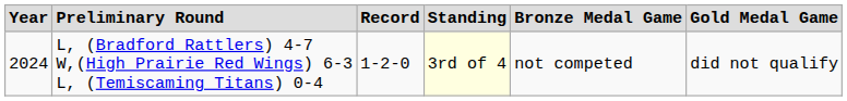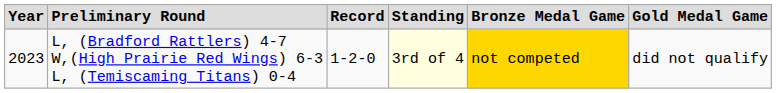row 2 | column 1: 2024 -> 2023
row 2 | column 5: no background -> gold background
